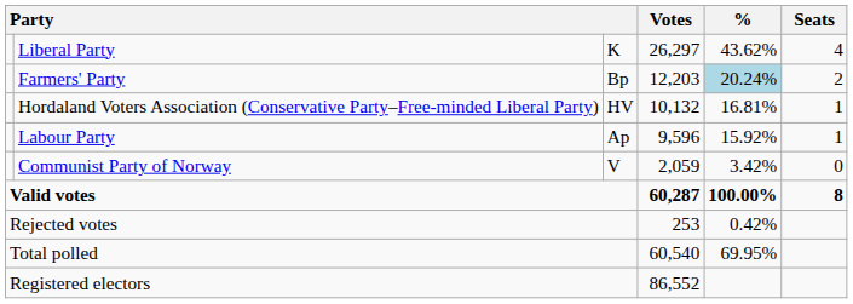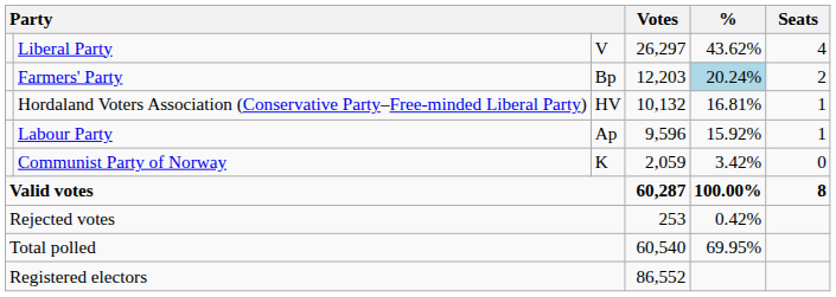Liberal Party | column 3: K -> V
Communist Party of Norway | column 3: V -> K
